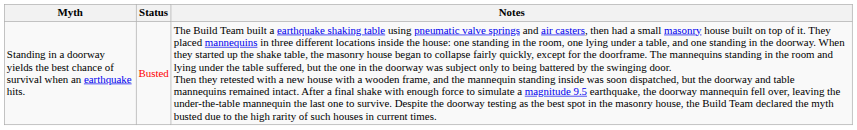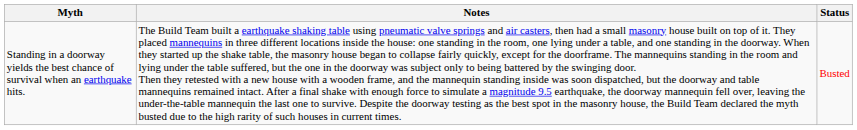columns swapped: Status <-> Notes
